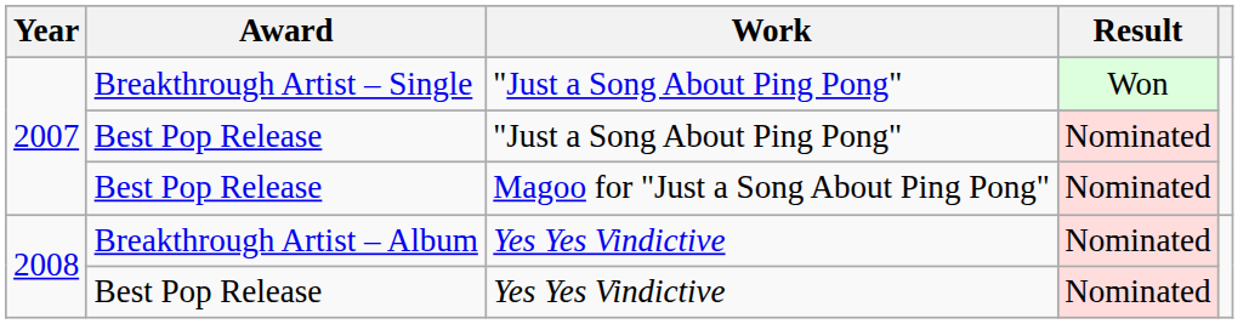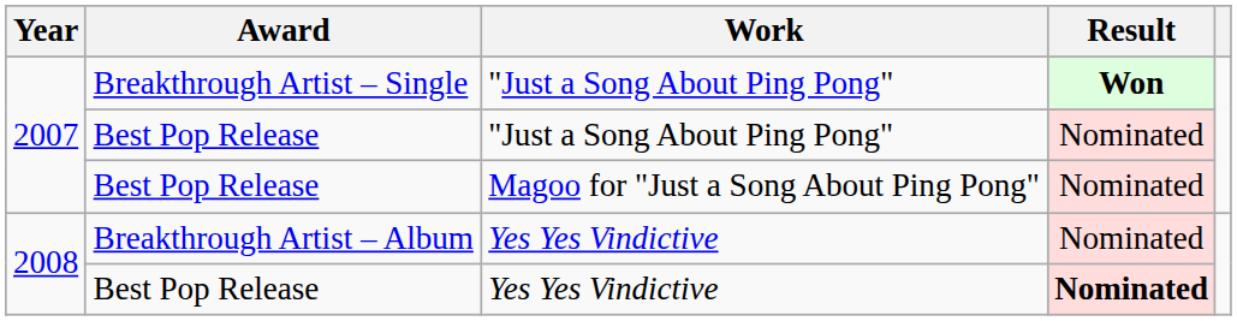Breakthrough Artist – Single | Result: normal -> bold
Best Pop Release / Yes Yes Vindictive | Result: normal -> bold
